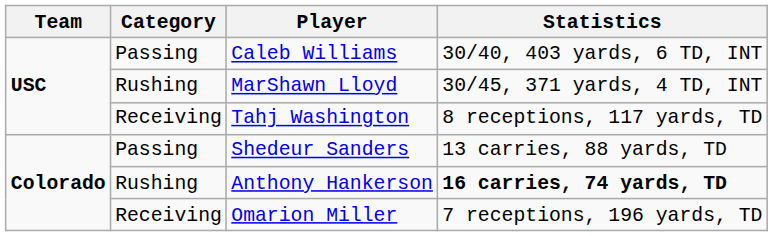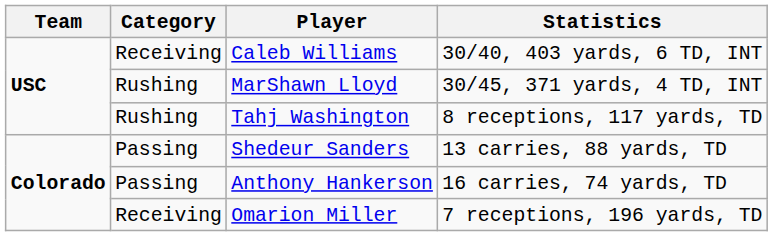Caleb Williams | Category: Passing -> Receiving
Tahj Washington | Category: Receiving -> Rushing
Anthony Hankerson | Category: Rushing -> Passing
Anthony Hankerson | Statistics: bold -> normal
